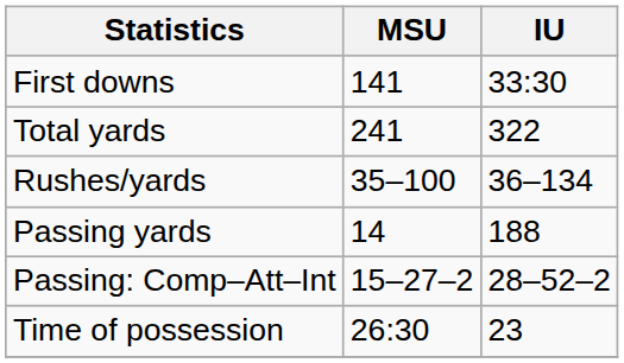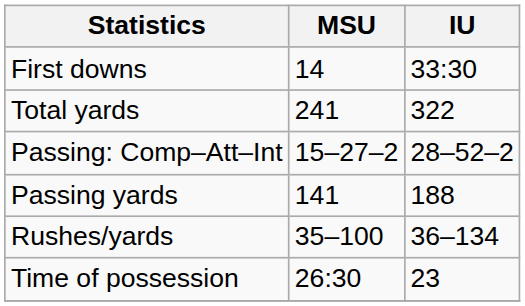First downs | MSU: 141 -> 14
rows swapped: Rushes/yards <-> Passing: Comp–Att–Int
Passing yards | MSU: 14 -> 141
